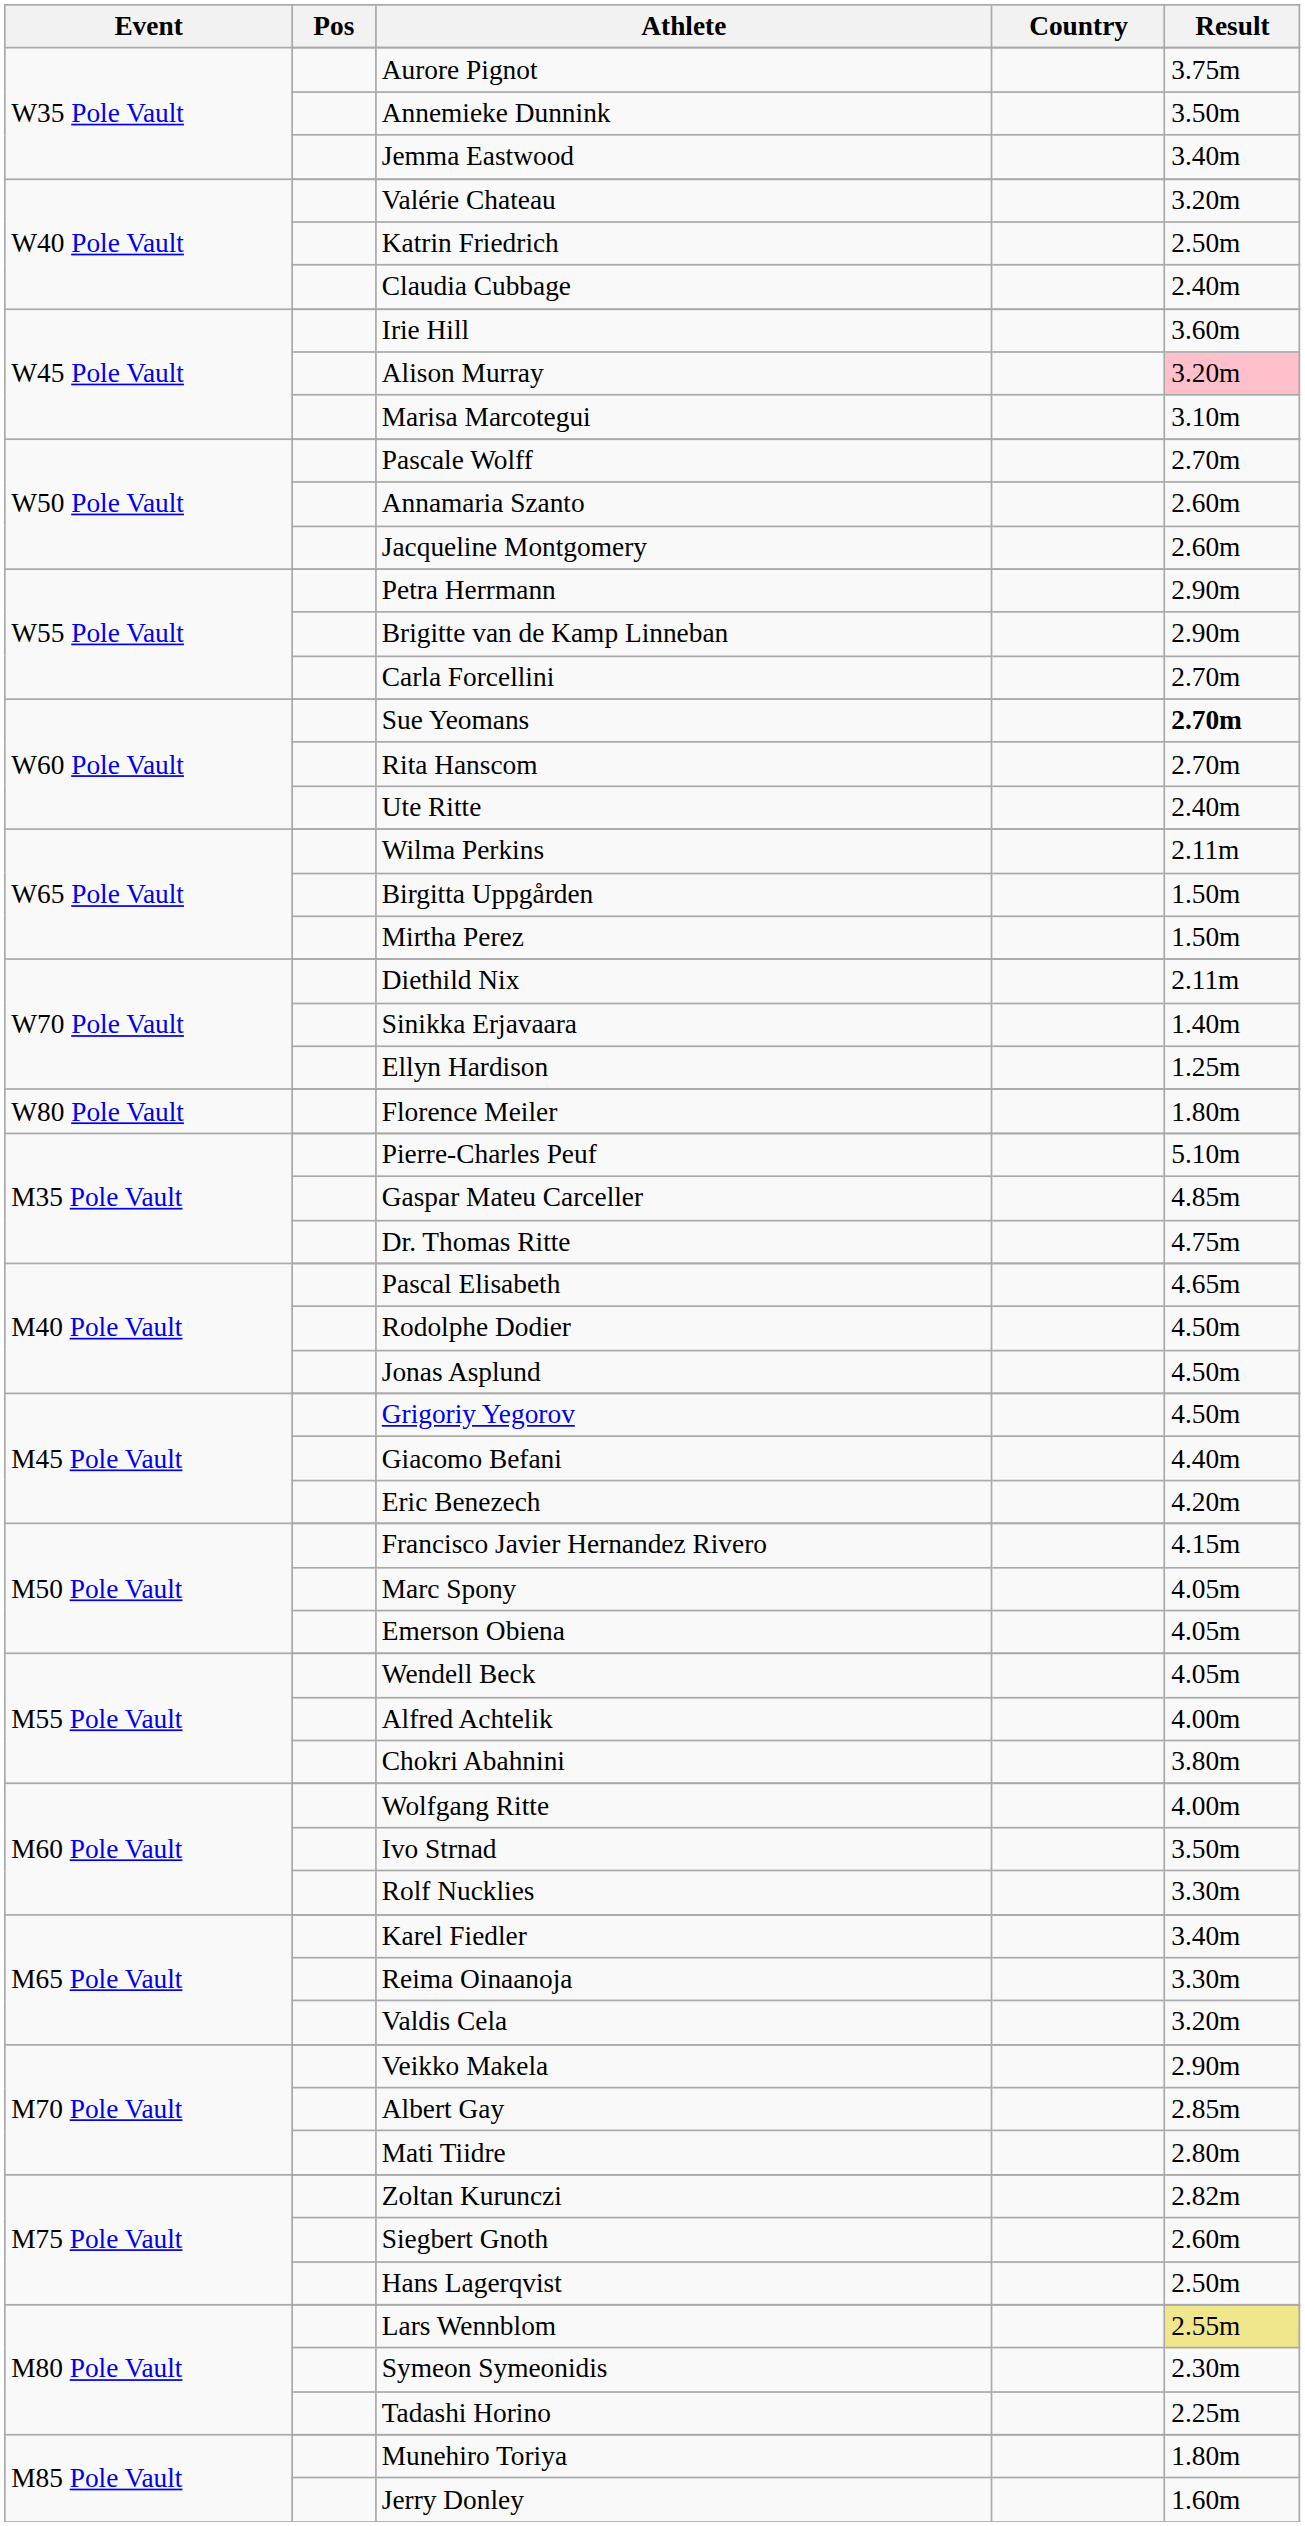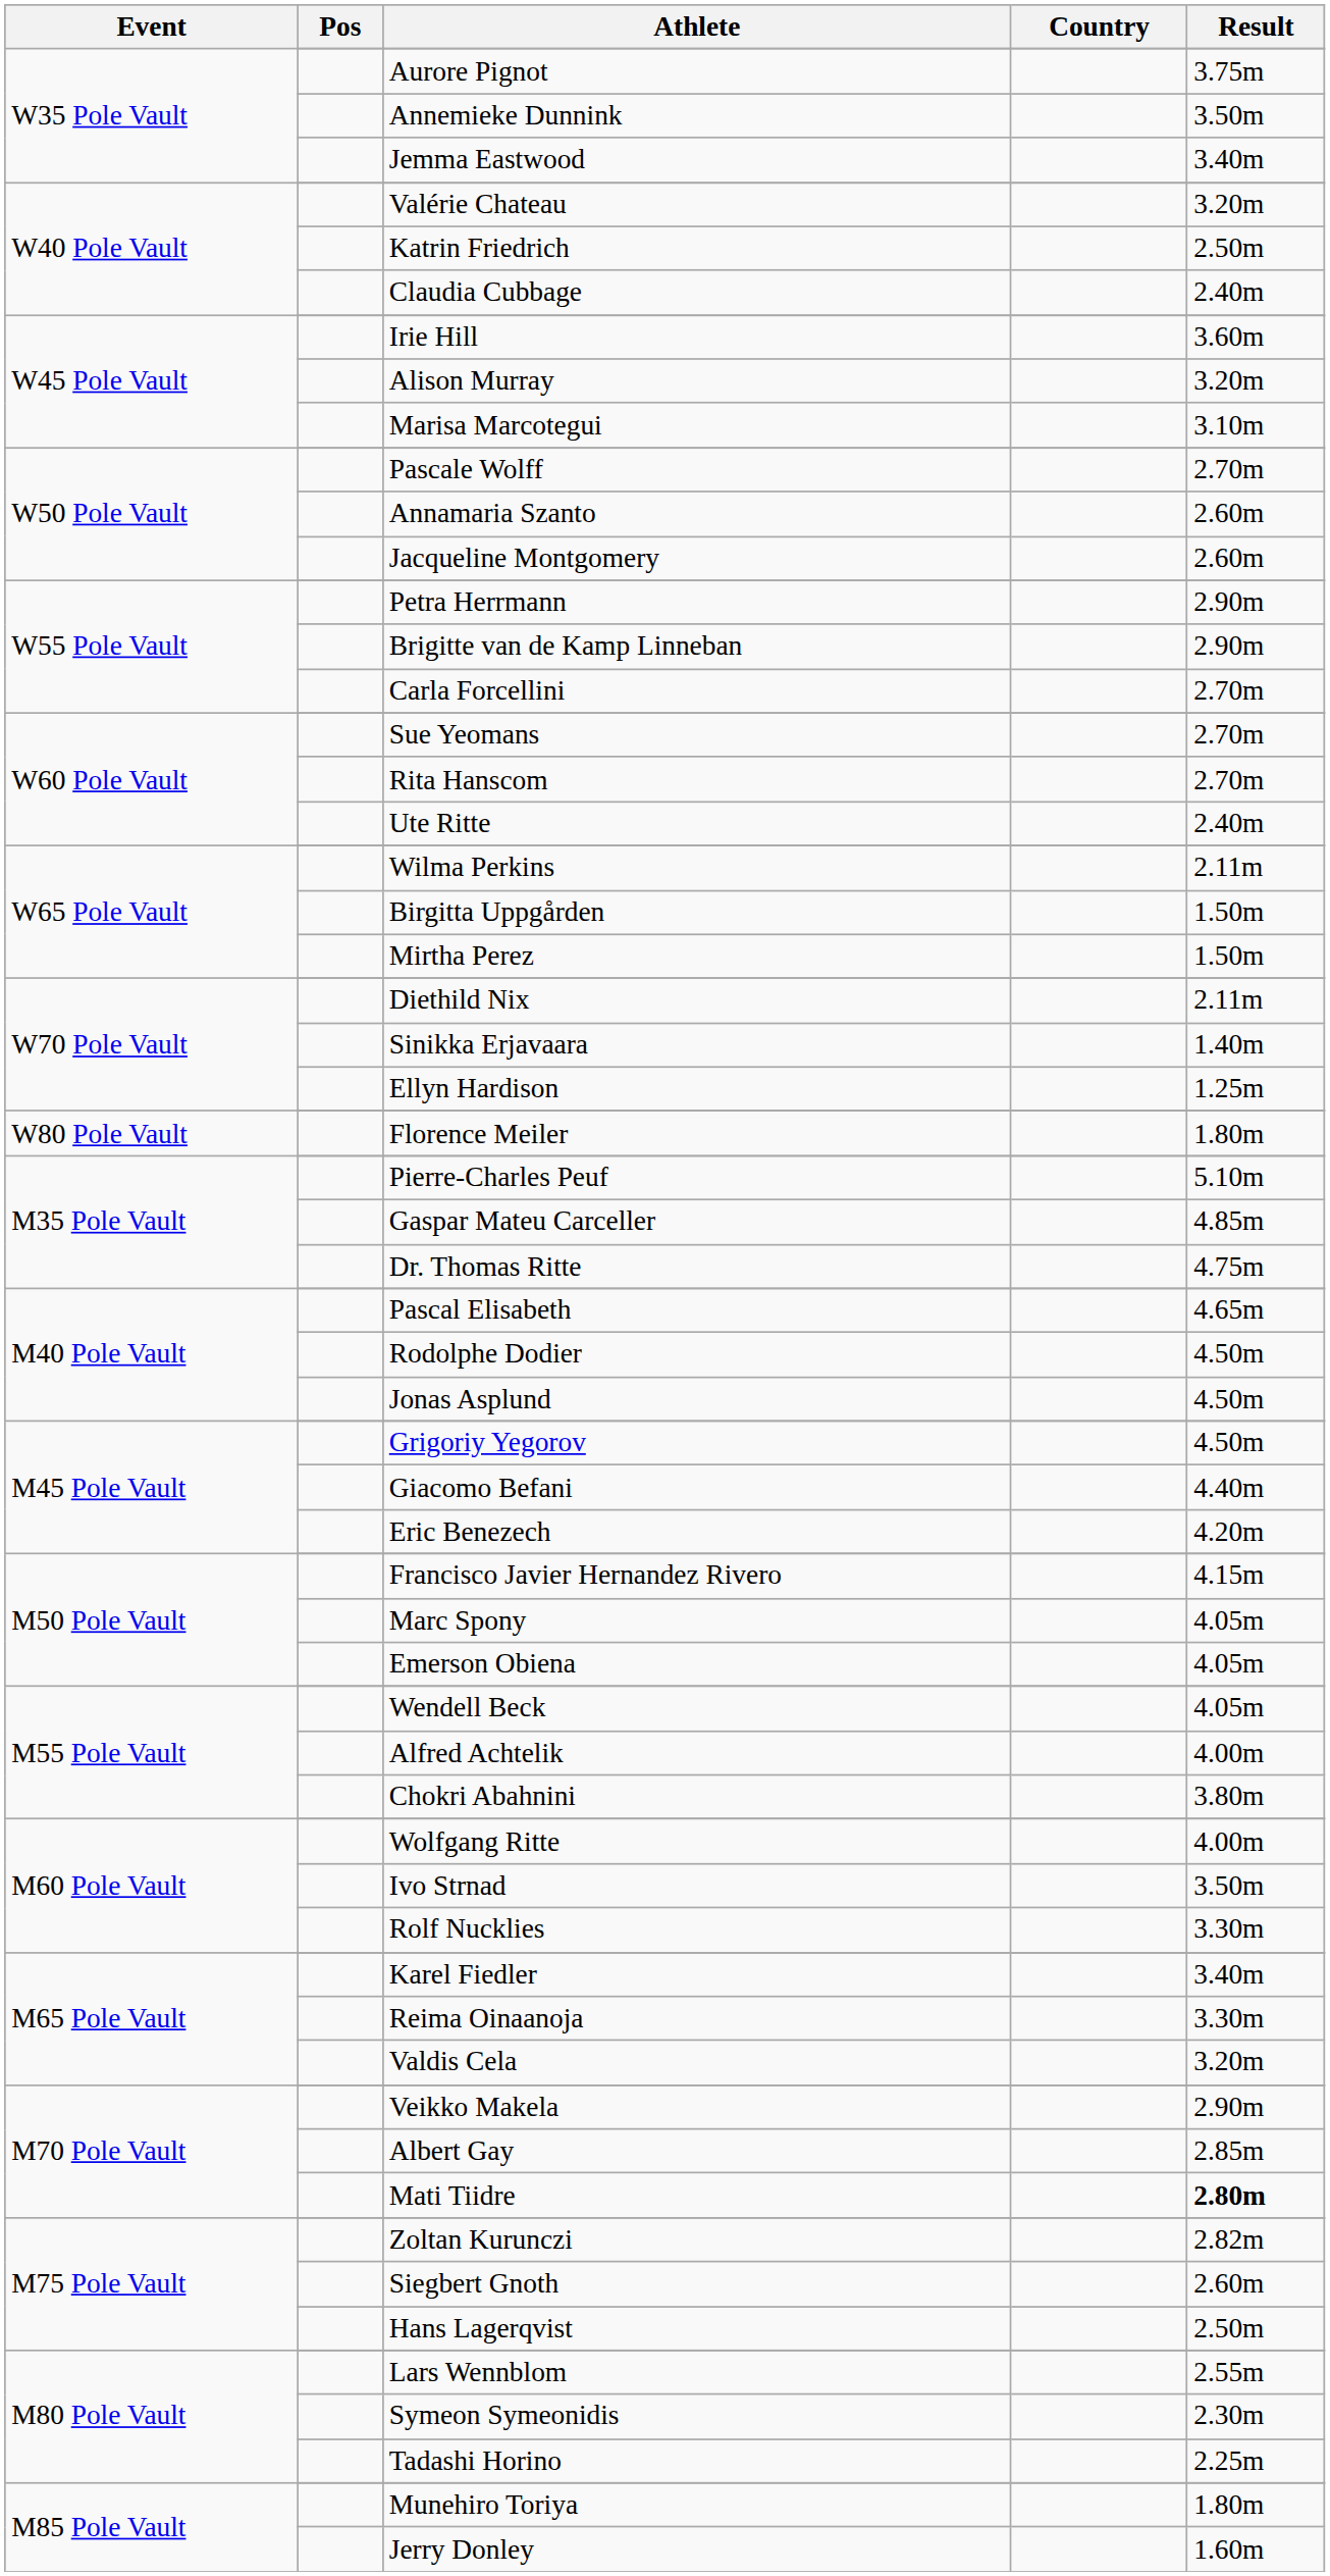Alison Murray | Result: pink background -> no background
Sue Yeomans | Result: bold -> normal
Mati Tiidre | Result: normal -> bold
Lars Wennblom | Result: khaki background -> no background
